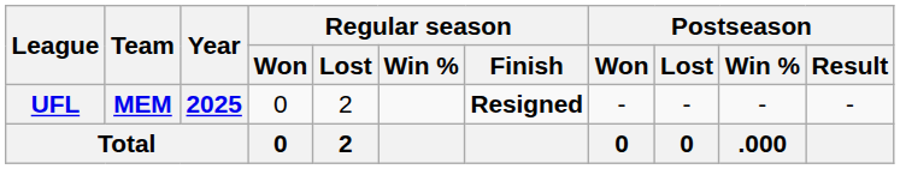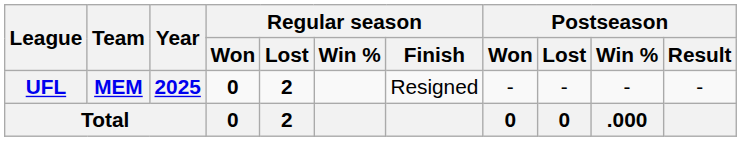UFL | Regular season / Won: normal -> bold
UFL | Regular season / Lost: normal -> bold
UFL | Regular season / Finish: bold -> normal
